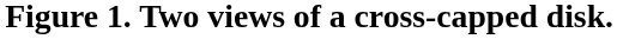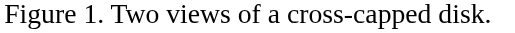row 1 | column 1: bold -> normal
